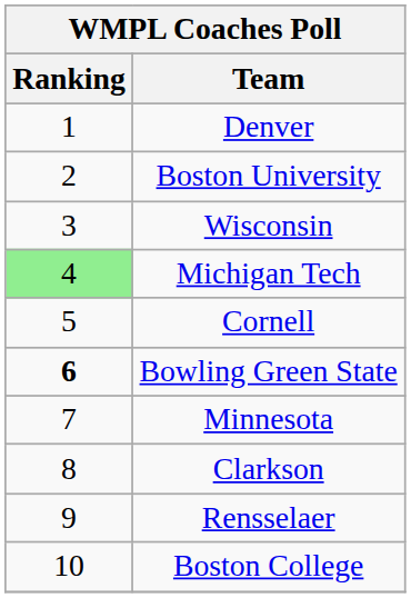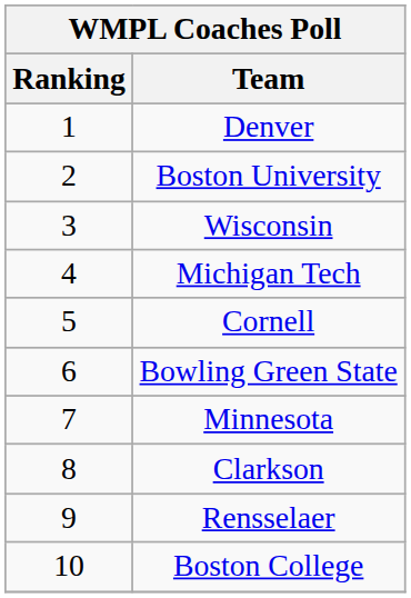Michigan Tech | Ranking: lightgreen background -> no background
Bowling Green State | Ranking: bold -> normal
